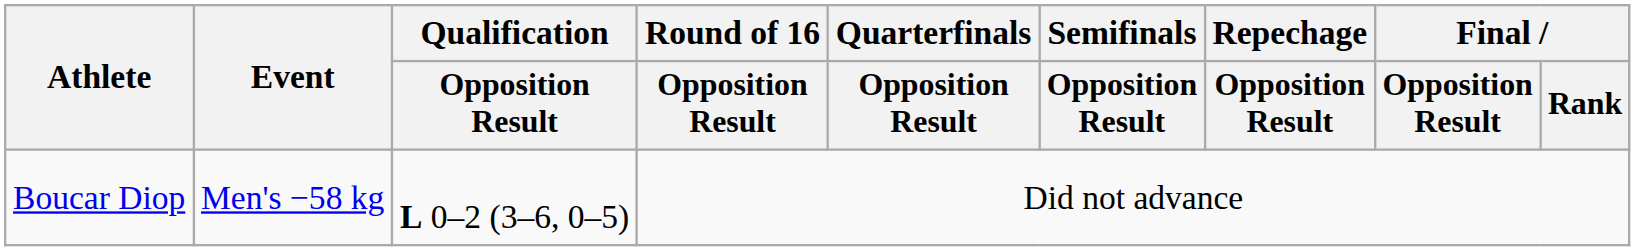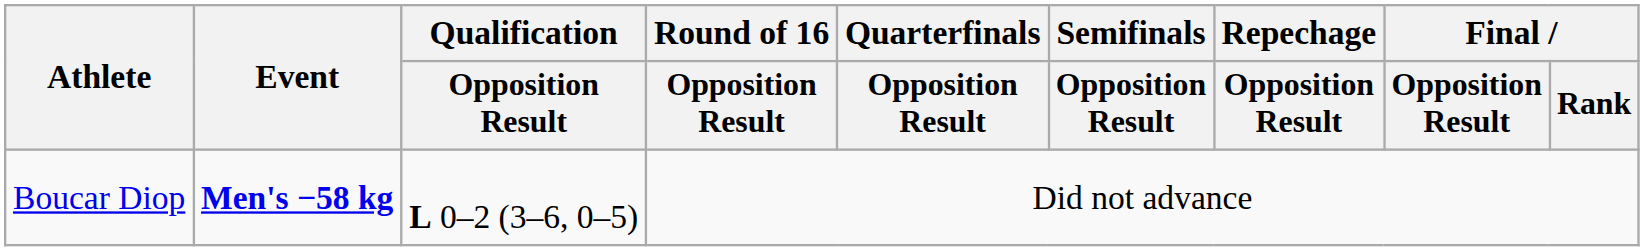Boucar Diop | Event: normal -> bold
